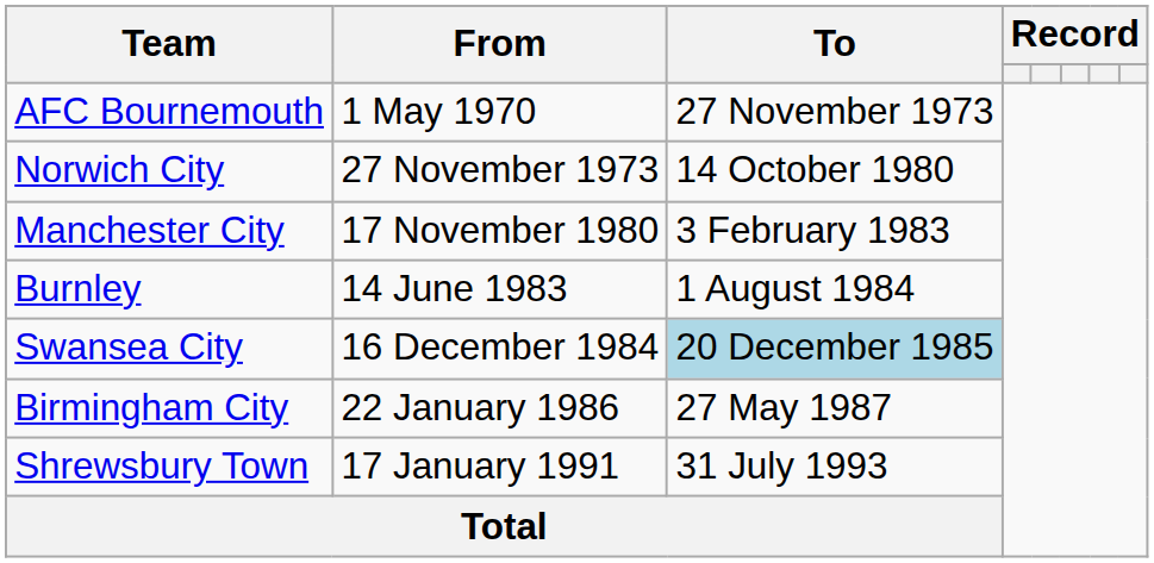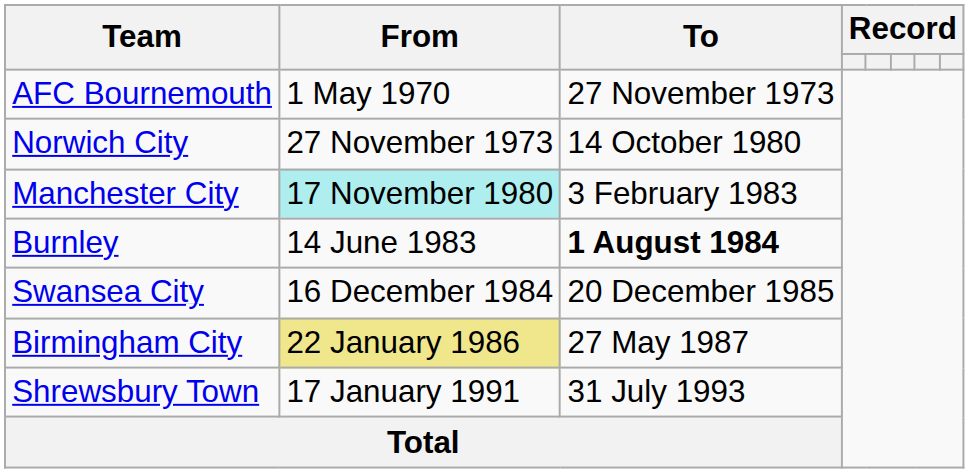Manchester City | From: no background -> paleturquoise background
Burnley | To: normal -> bold
Swansea City | To: lightblue background -> no background
Birmingham City | From: no background -> khaki background
